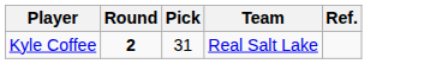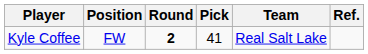+ column: Position | FW
Kyle Coffee | Pick: 31 -> 41
